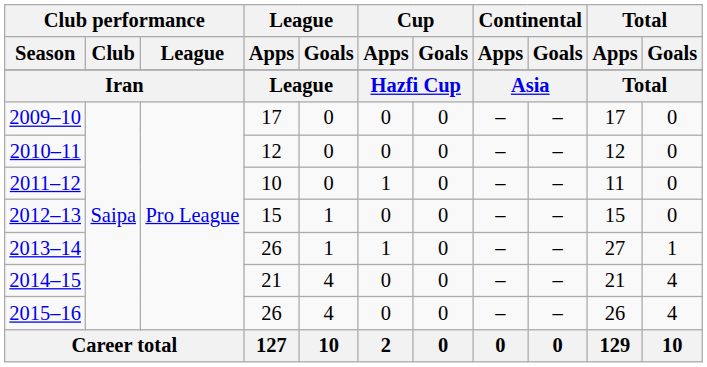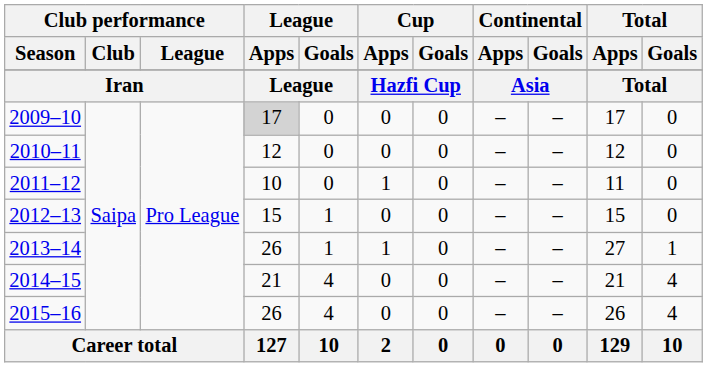2009–10 | League / Apps: no background -> lightgrey background
